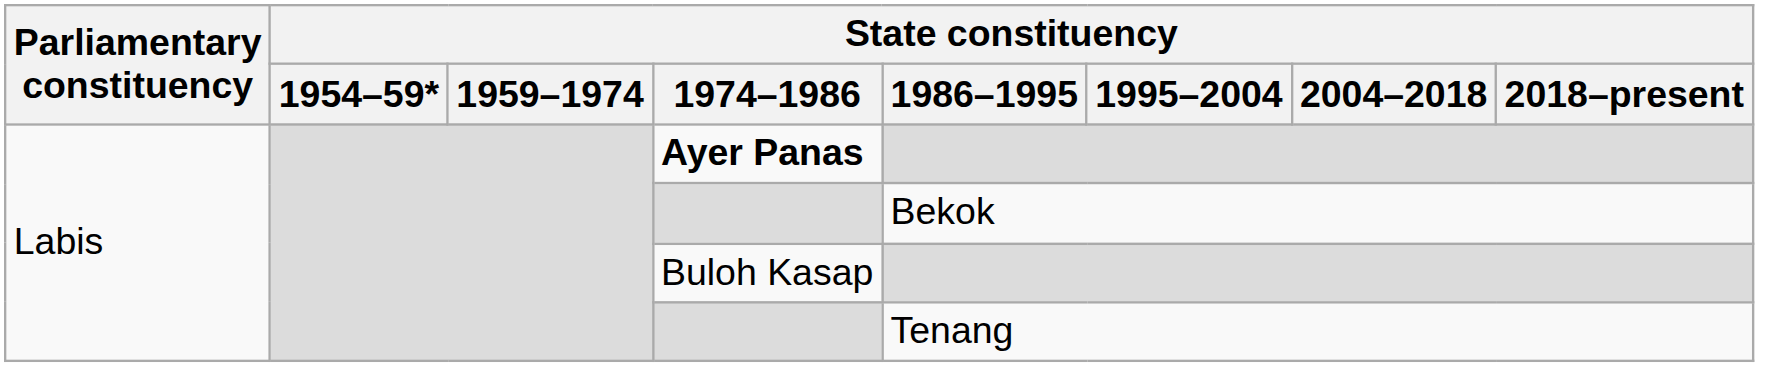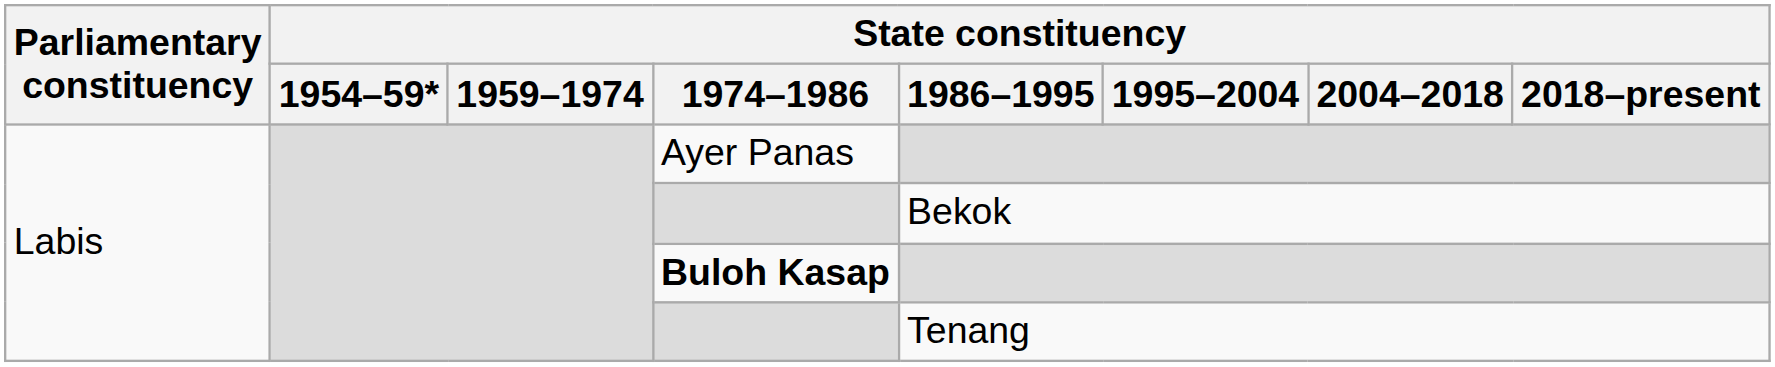Ayer Panas | State constituency / 1974–1986: bold -> normal
Buloh Kasap | State constituency / 1974–1986: normal -> bold
